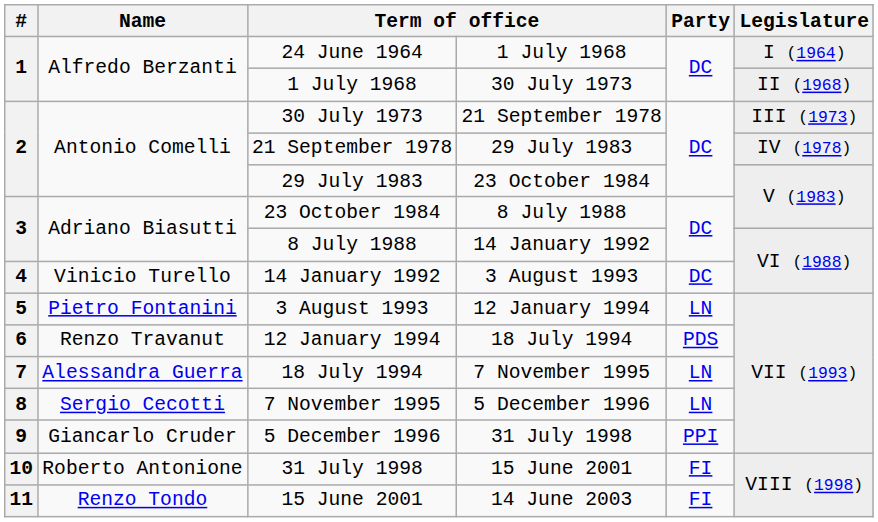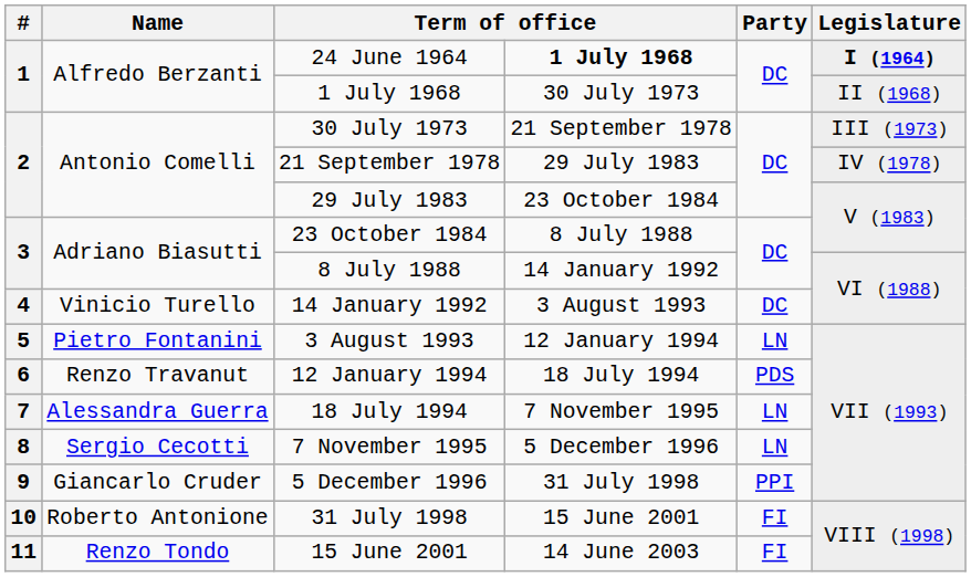24 June 1964 | column 4: normal -> bold
24 June 1964 | Legislature: normal -> bold
